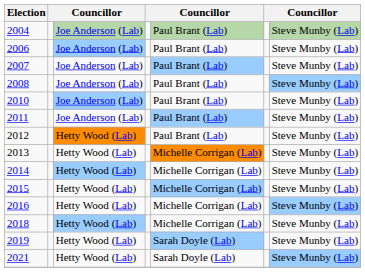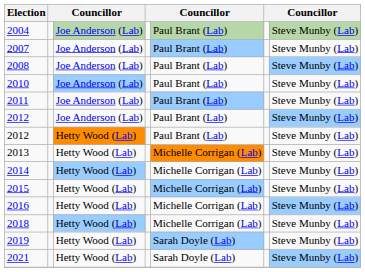- row: 2006 | Joe Anderson (Lab) | Paul Brant (Lab) | Steve Munby (Lab)
+ row: 2012 | Joe Anderson (Lab) | Paul Brant (Lab) | Steve Munby (Lab)
